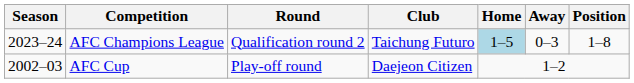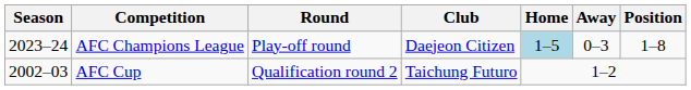AFC Champions League | Round: Qualification round 2 -> Play-off round
AFC Champions League | Club: Taichung Futuro -> Daejeon Citizen
AFC Cup | Round: Play-off round -> Qualification round 2
AFC Cup | Club: Daejeon Citizen -> Taichung Futuro
